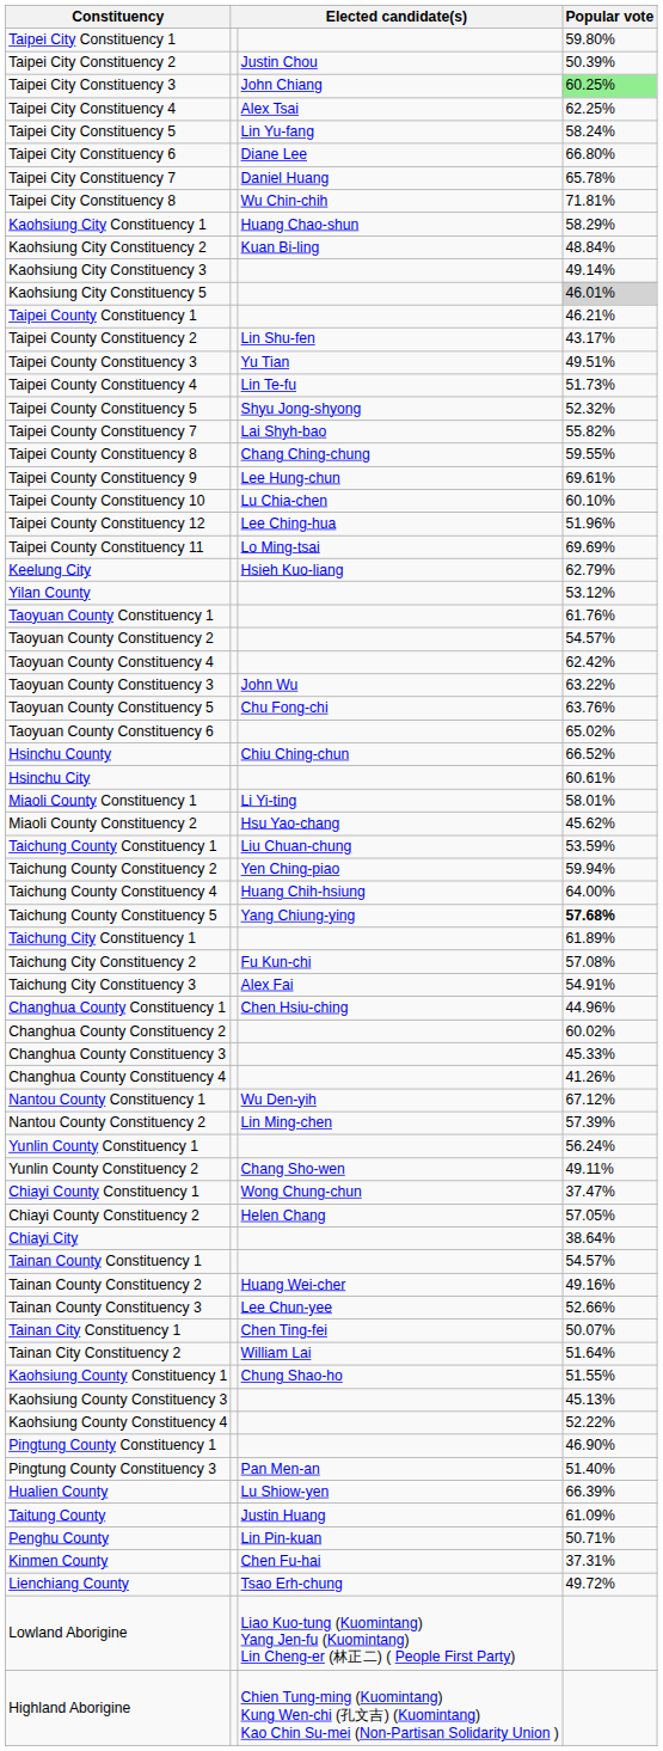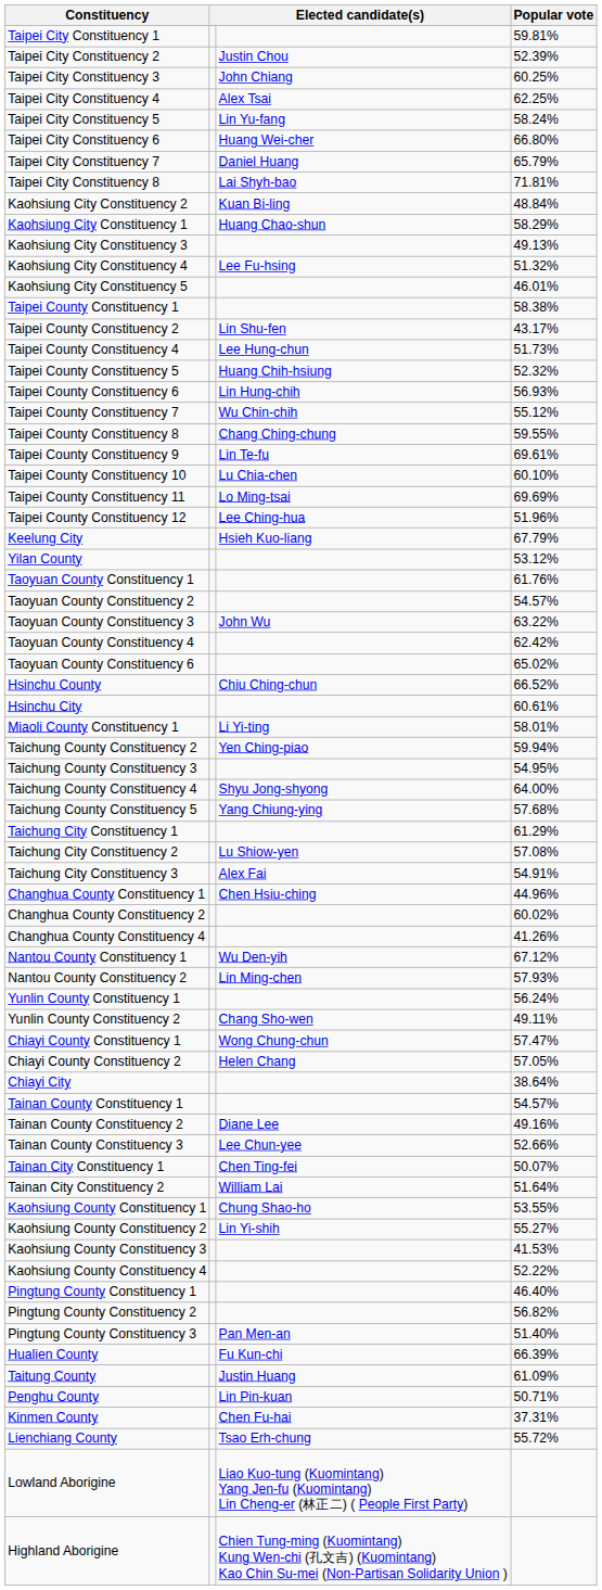Taipei City Constituency 1 | Popular vote: 59.80% -> 59.81%
Taipei City Constituency 2 | Popular vote: 50.39% -> 52.39%
Taipei City Constituency 3 | Popular vote: lightgreen background -> no background
Taipei City Constituency 6 | column 3: Diane Lee -> Huang Wei-cher
Taipei City Constituency 7 | Popular vote: 65.78% -> 65.79%
Taipei City Constituency 8 | column 3: Wu Chin-chih -> Lai Shyh-bao
rows swapped: Kaohsiung City Constituency 1 <-> Kaohsiung City Constituency 2
Kaohsiung City Constituency 3 | Popular vote: 49.14% -> 49.13%
+ row: Kaohsiung City Constituency 4 | Lee Fu-hsing | 51.32%
Kaohsiung City Constituency 5 | Popular vote: lightgrey background -> no background
Taipei County Constituency 1 | Popular vote: 46.21% -> 58.38%
- row: Taipei County Constituency 3 | Yu Tian | 49.51%
Taipei County Constituency 4 | column 3: Lin Te-fu -> Lee Hung-chun
Taipei County Constituency 5 | column 3: Shyu Jong-shyong -> Huang Chih-hsiung
+ row: Taipei County Constituency 6 | Lin Hung-chih | 56.93%
Taipei County Constituency 7 | column 3: Lai Shyh-bao -> Wu Chin-chih
Taipei County Constituency 7 | Popular vote: 55.82% -> 55.12%
Taipei County Constituency 9 | column 3: Lee Hung-chun -> Lin Te-fu
rows swapped: Taipei County Constituency 11 <-> Taipei County Constituency 12
Keelung City | Popular vote: 62.79% -> 67.79%
rows swapped: Taoyuan County Constituency 3 <-> Taoyuan County Constituency 4
- row: Taoyuan County Constituency 5 | Chu Fong-chi | 63.76%
- row: Miaoli County Constituency 2 | Hsu Yao-chang | 45.62%
- row: Taichung County Constituency 1 | Liu Chuan-chung | 53.59%
+ row: Taichung County Constituency 3 | 54.95%
Taichung County Constituency 4 | column 3: Huang Chih-hsiung -> Shyu Jong-shyong
Taichung County Constituency 5 | Popular vote: bold -> normal
Taichung City Constituency 1 | Popular vote: 61.89% -> 61.29%
Taichung City Constituency 2 | column 3: Fu Kun-chi -> Lu Shiow-yen
- row: Changhua County Constituency 3 | 45.33%
Nantou County Constituency 2 | Popular vote: 57.39% -> 57.93%
Chiayi County Constituency 1 | Popular vote: 37.47% -> 57.47%
Tainan County Constituency 2 | column 3: Huang Wei-cher -> Diane Lee
Kaohsiung County Constituency 1 | Popular vote: 51.55% -> 53.55%
+ row: Kaohsiung County Constituency 2 | Lin Yi-shih | 55.27%
Kaohsiung County Constituency 3 | Popular vote: 45.13% -> 41.53%
Pingtung County Constituency 1 | Popular vote: 46.90% -> 46.40%
+ row: Pingtung County Constituency 2 | 56.82%
Hualien County | column 3: Lu Shiow-yen -> Fu Kun-chi
Lienchiang County | Popular vote: 49.72% -> 55.72%
